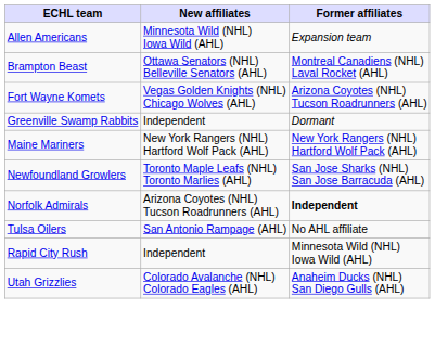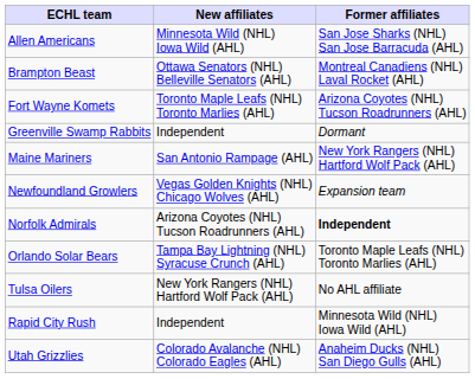Allen Americans | Former affiliates: Expansion team -> San Jose Sharks (NHL) San Jose Barracuda (AHL)
Fort Wayne Komets | New affiliates: Vegas Golden Knights (NHL) Chicago Wolves (AHL) -> Toronto Maple Leafs (NHL) Toronto Marlies (AHL)
Maine Mariners | New affiliates: New York Rangers (NHL) Hartford Wolf Pack (AHL) -> San Antonio Rampage (AHL)
Newfoundland Growlers | New affiliates: Toronto Maple Leafs (NHL) Toronto Marlies (AHL) -> Vegas Golden Knights (NHL) Chicago Wolves (AHL)
Newfoundland Growlers | Former affiliates: San Jose Sharks (NHL) San Jose Barracuda (AHL) -> Expansion team
+ row: Orlando Solar Bears | Tampa Bay Lightning (NHL) Syracuse Crunch (AHL) | Toronto Maple Leafs (NHL) Toronto Marlies (AHL)
Tulsa Oilers | New affiliates: San Antonio Rampage (AHL) -> New York Rangers (NHL) Hartford Wolf Pack (AHL)
